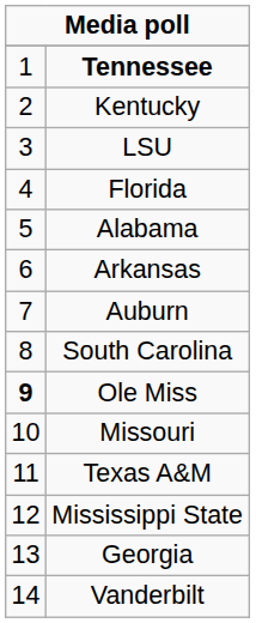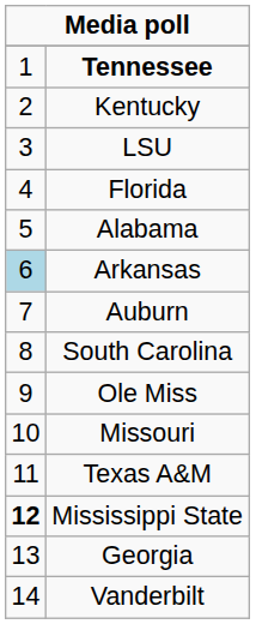Arkansas | column 1: no background -> lightblue background
Ole Miss | column 1: bold -> normal
Mississippi State | column 1: normal -> bold
